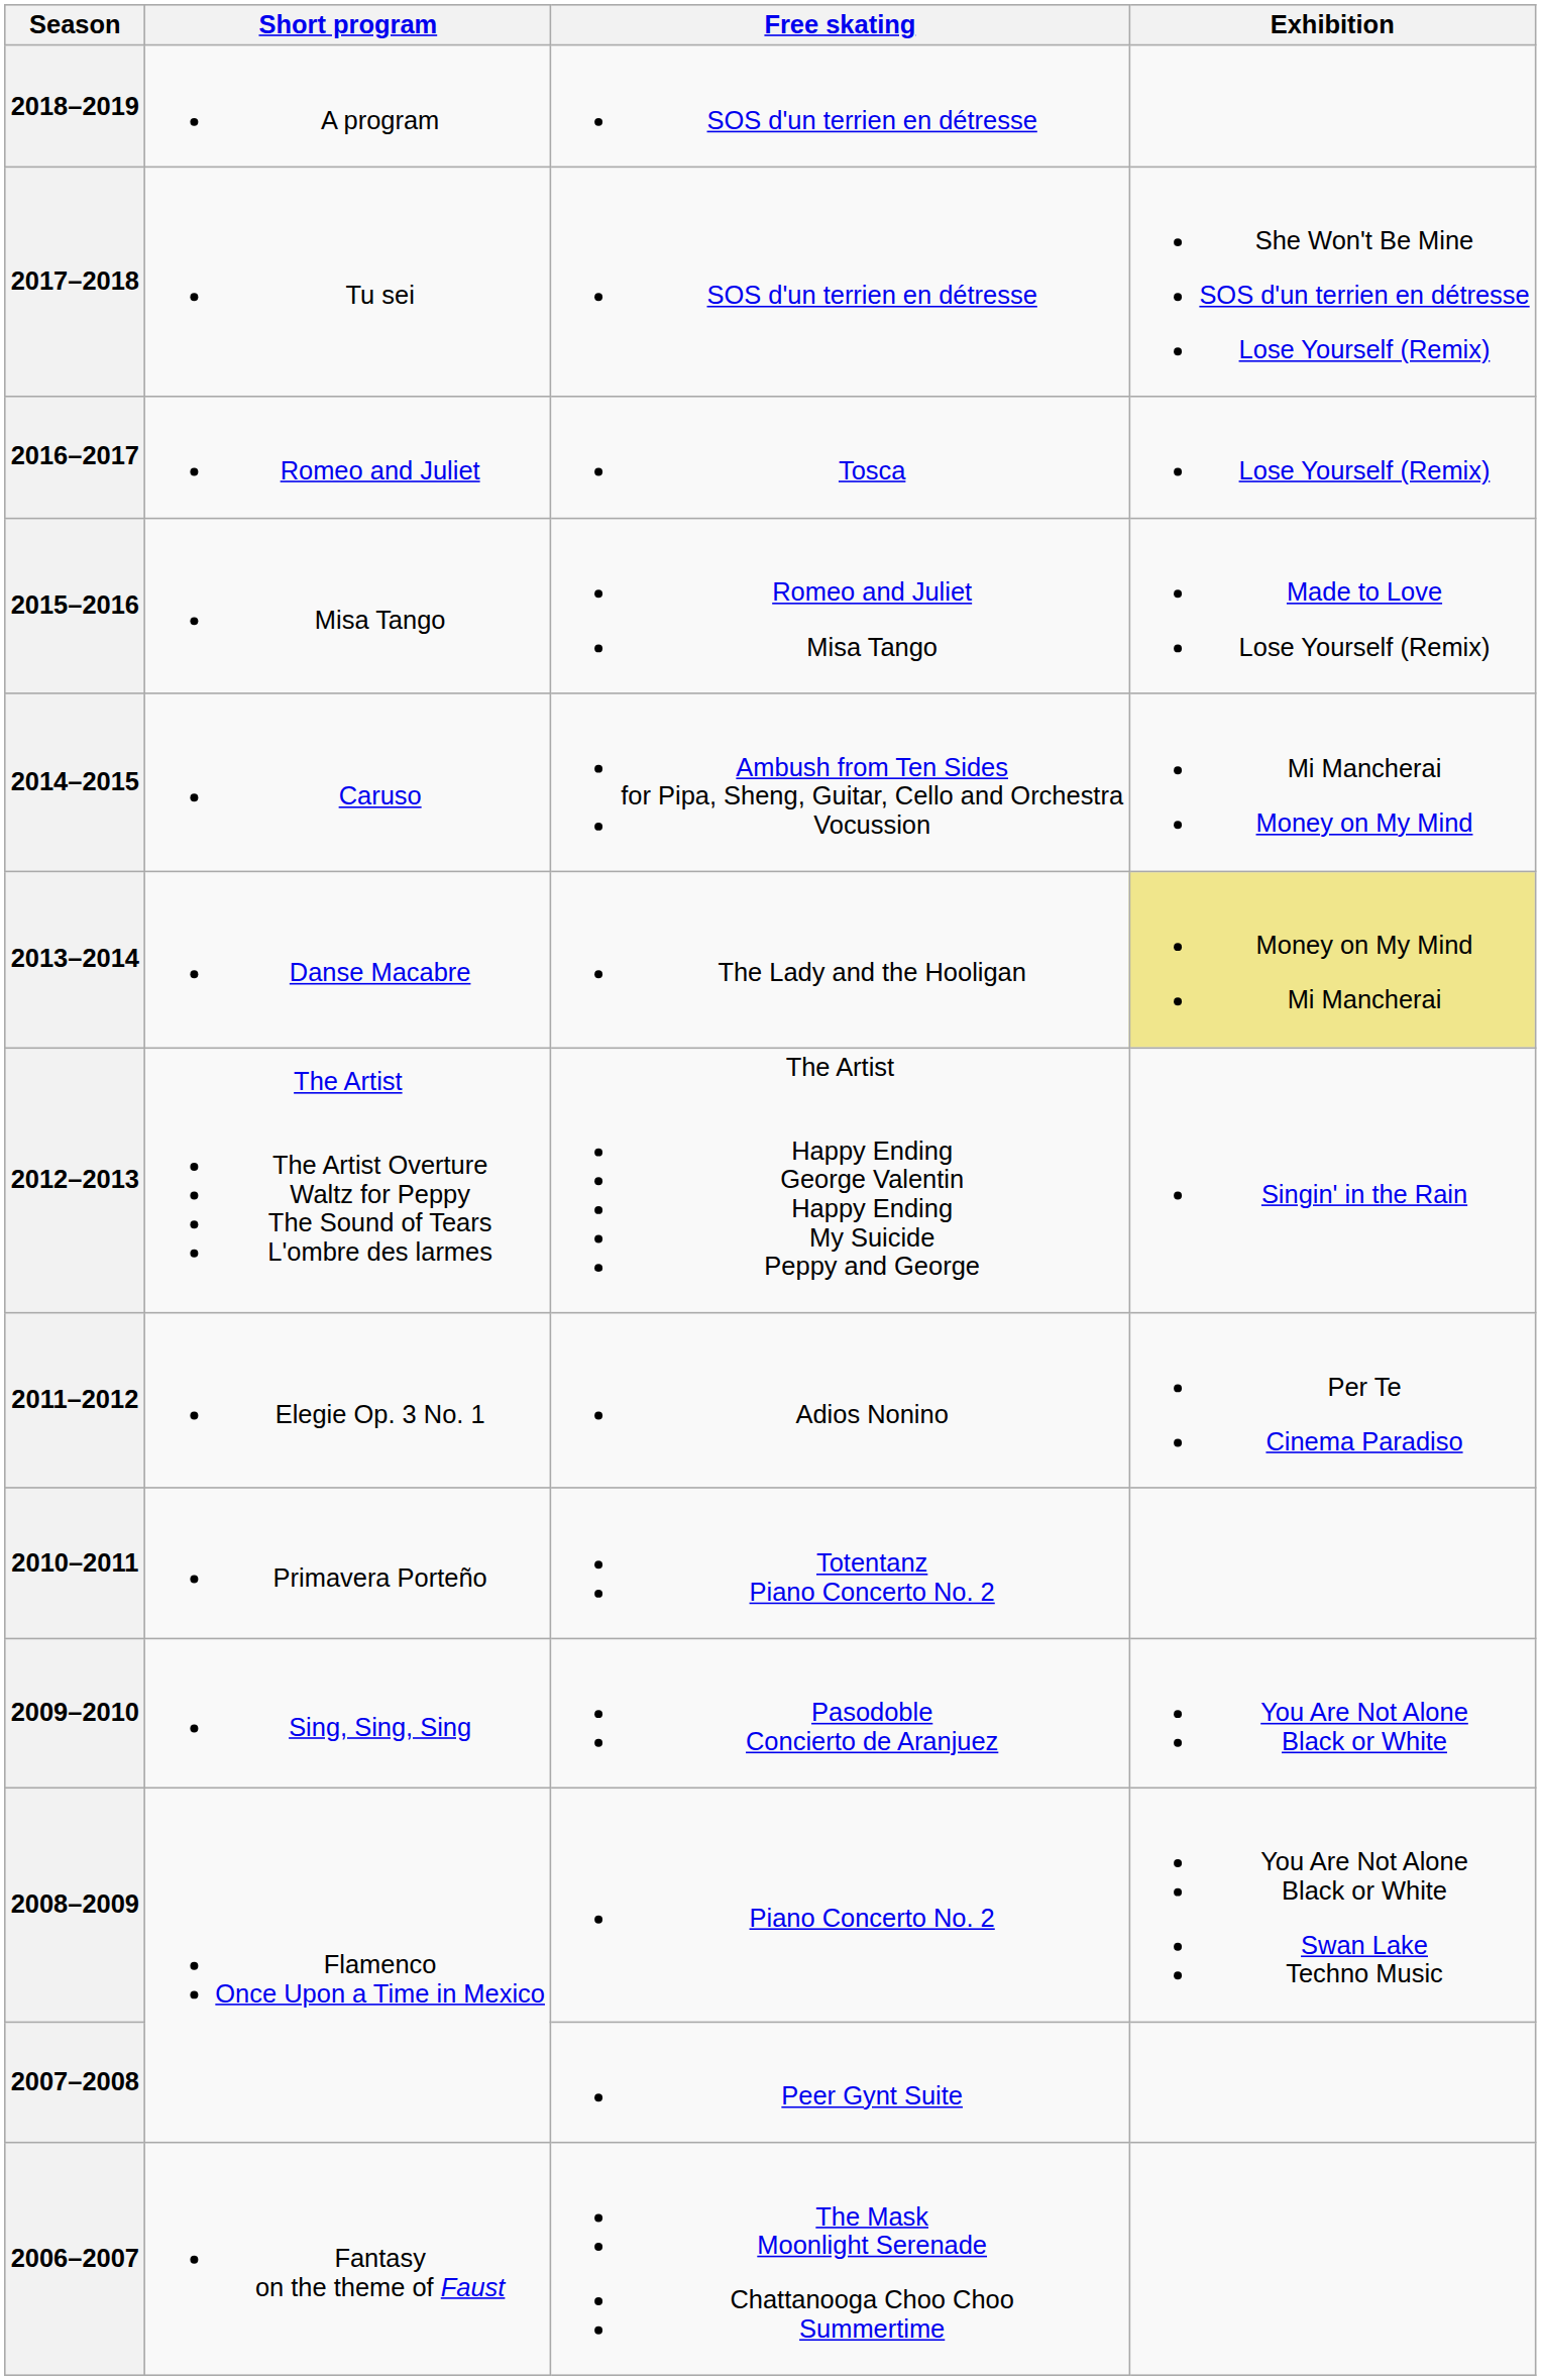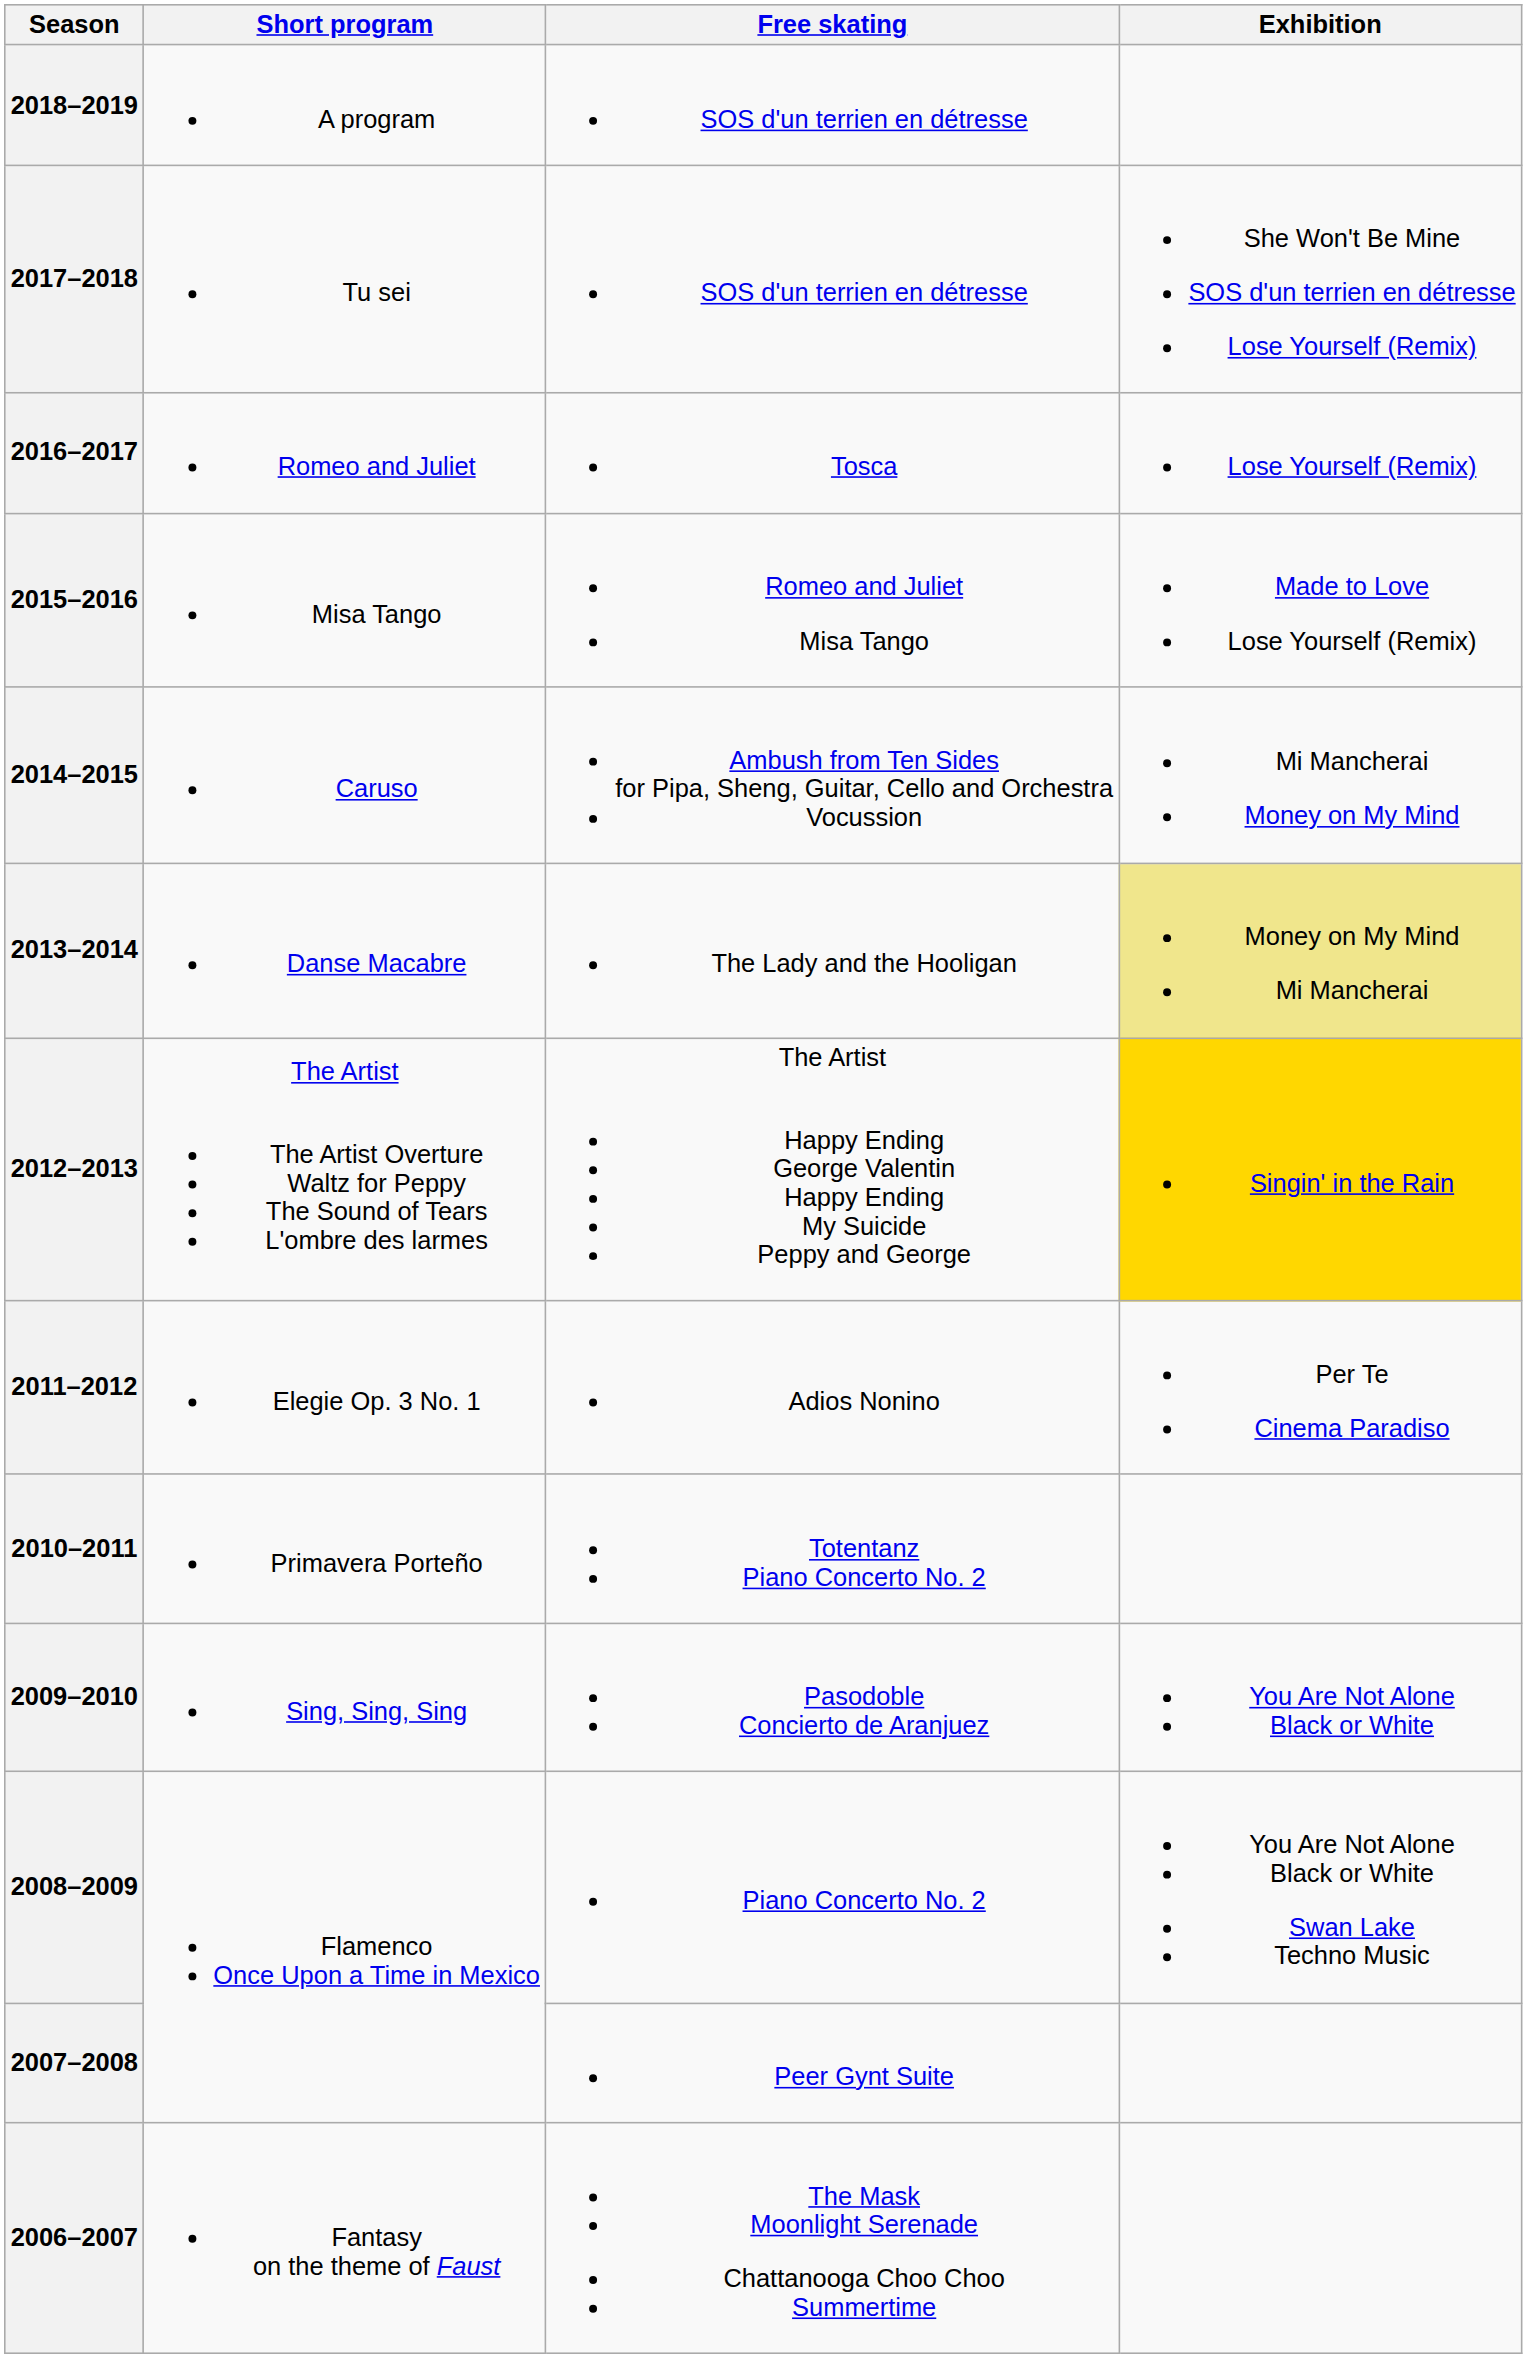2012–2013 | Exhibition: no background -> gold background
